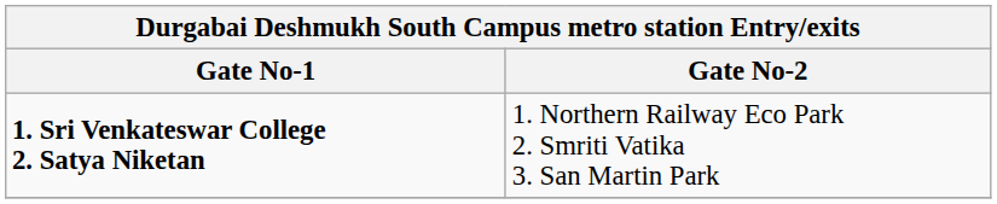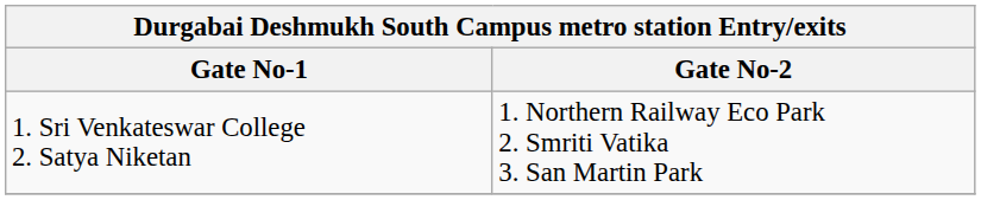1. Sri Venkateswar College 2. Satya Niketan | Gate No-1: bold -> normal
